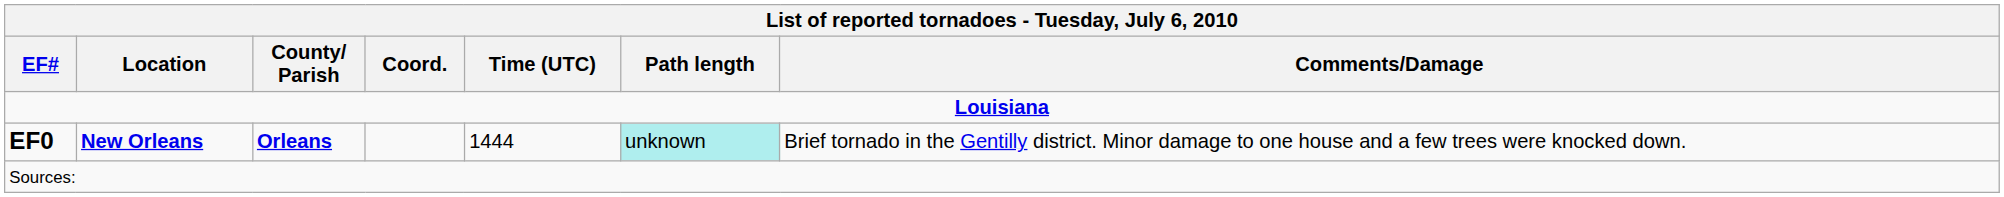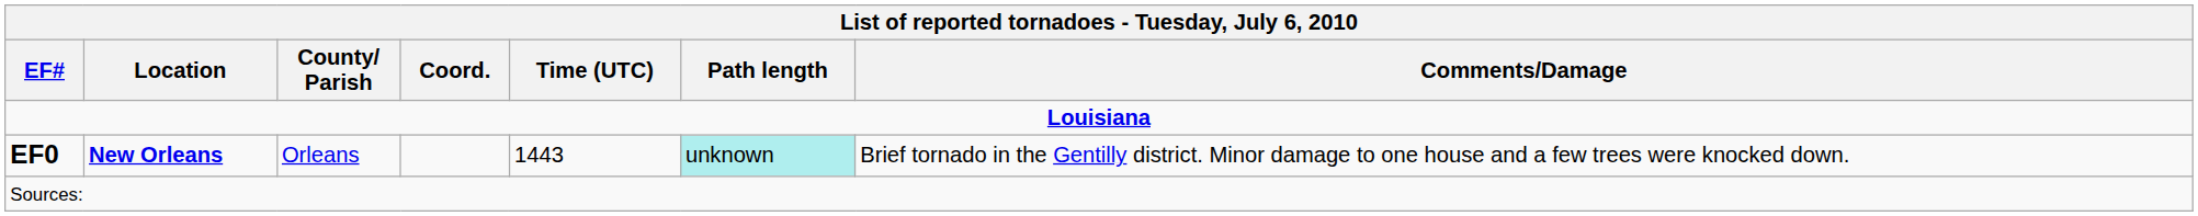EF0 | County/ Parish: bold -> normal
EF0 | Time (UTC): 1444 -> 1443
